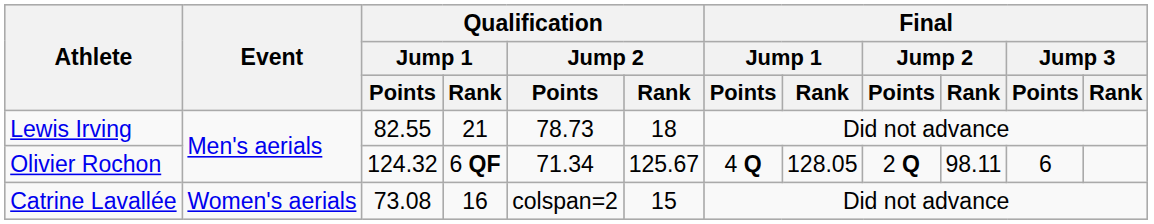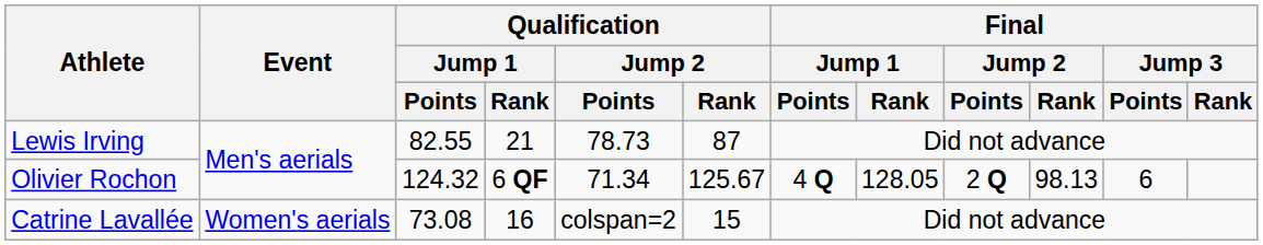Lewis Irving | Qualification / Jump 2 / Rank: 18 -> 87
Olivier Rochon | Final / Jump 2 / Rank: 98.11 -> 98.13
